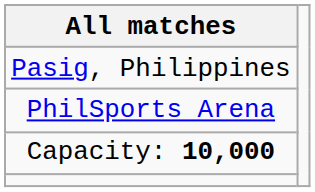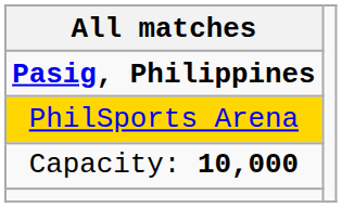Pasig, Philippines | All matches: normal -> bold
PhilSports Arena | All matches: no background -> gold background
